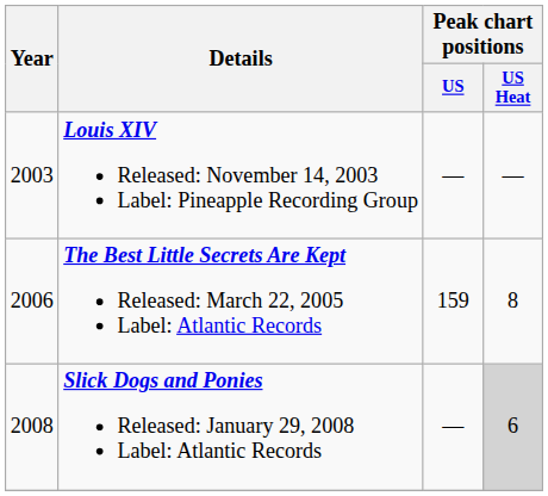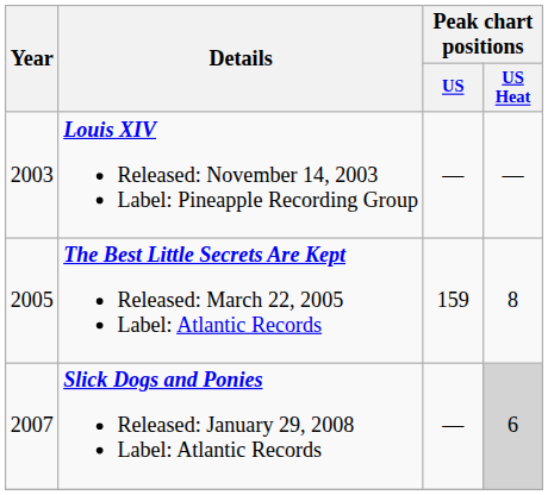row 4 | Year: 2006 -> 2005
row 5 | Year: 2008 -> 2007
